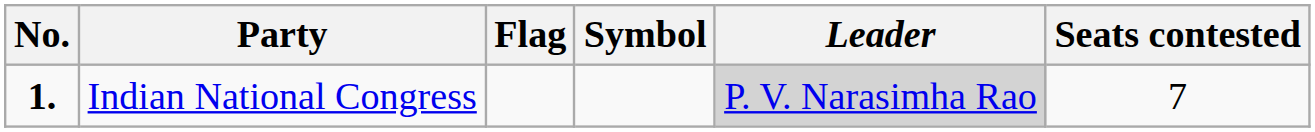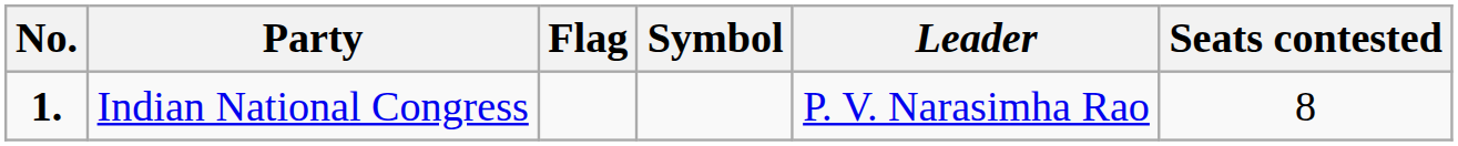Indian National Congress | Leader: lightgrey background -> no background
Indian National Congress | Seats contested: 7 -> 8
